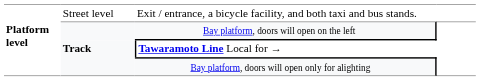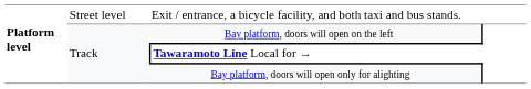Tawaramoto Line Local for → | column 2: bold -> normal
